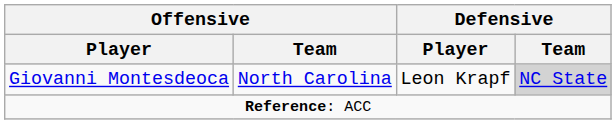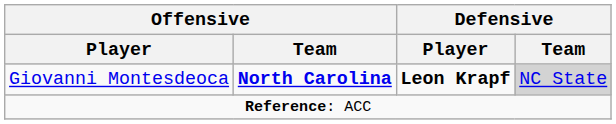Giovanni Montesdeoca | Offensive / Team: normal -> bold
Giovanni Montesdeoca | Defensive / Player: normal -> bold
